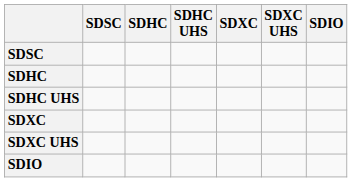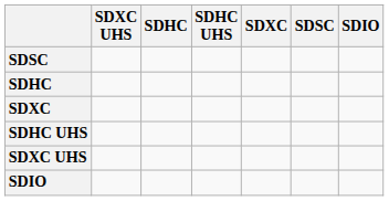columns swapped: SDSC <-> SDXC UHS
row 4 | column 1: SDHC UHS -> SDXC
row 5 | column 1: SDXC -> SDHC UHS
